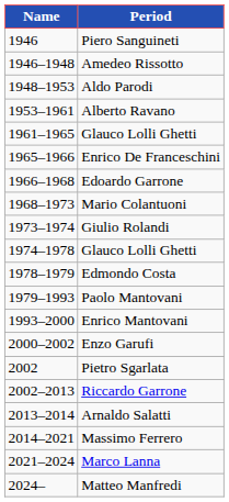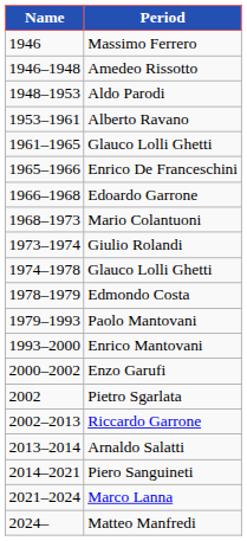row 2 | Period: Piero Sanguineti -> Massimo Ferrero
row 19 | Period: Massimo Ferrero -> Piero Sanguineti
